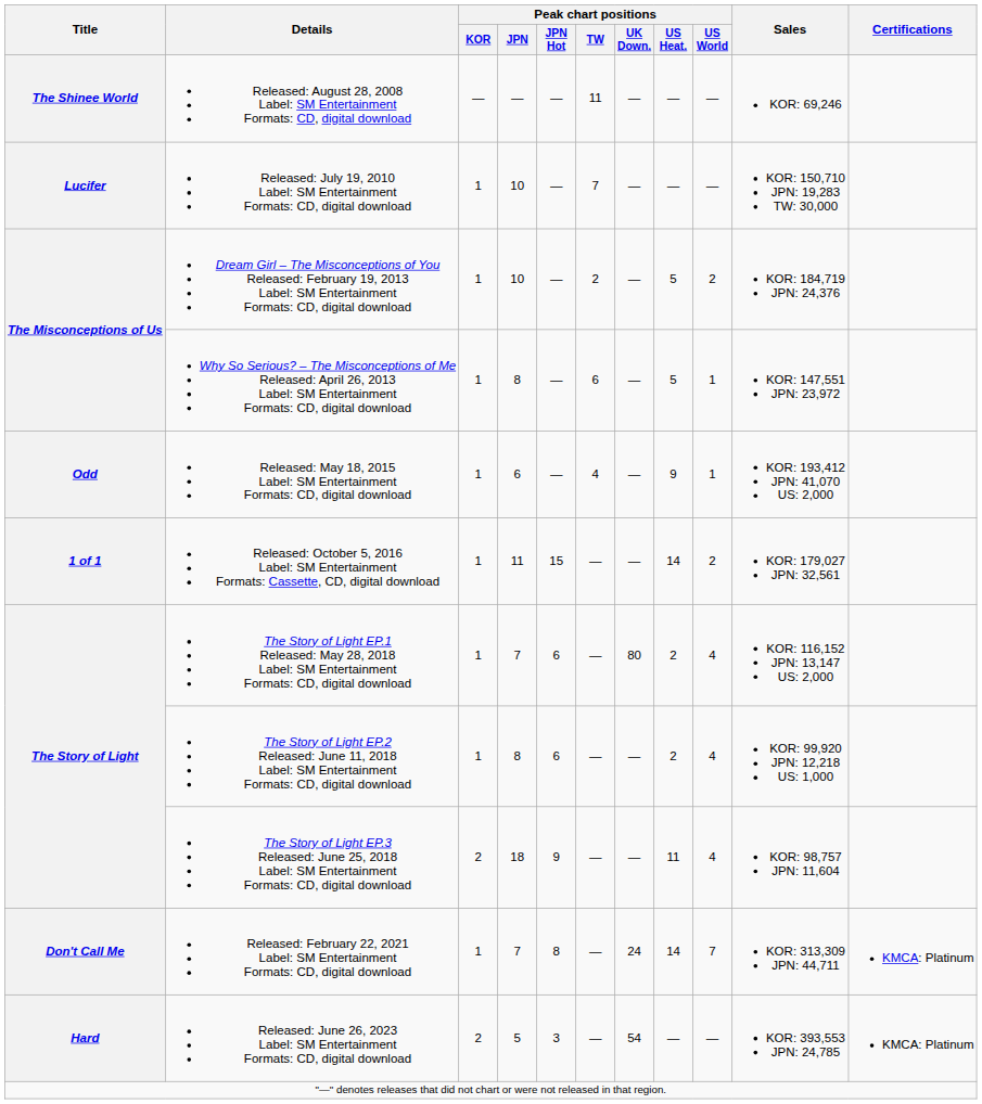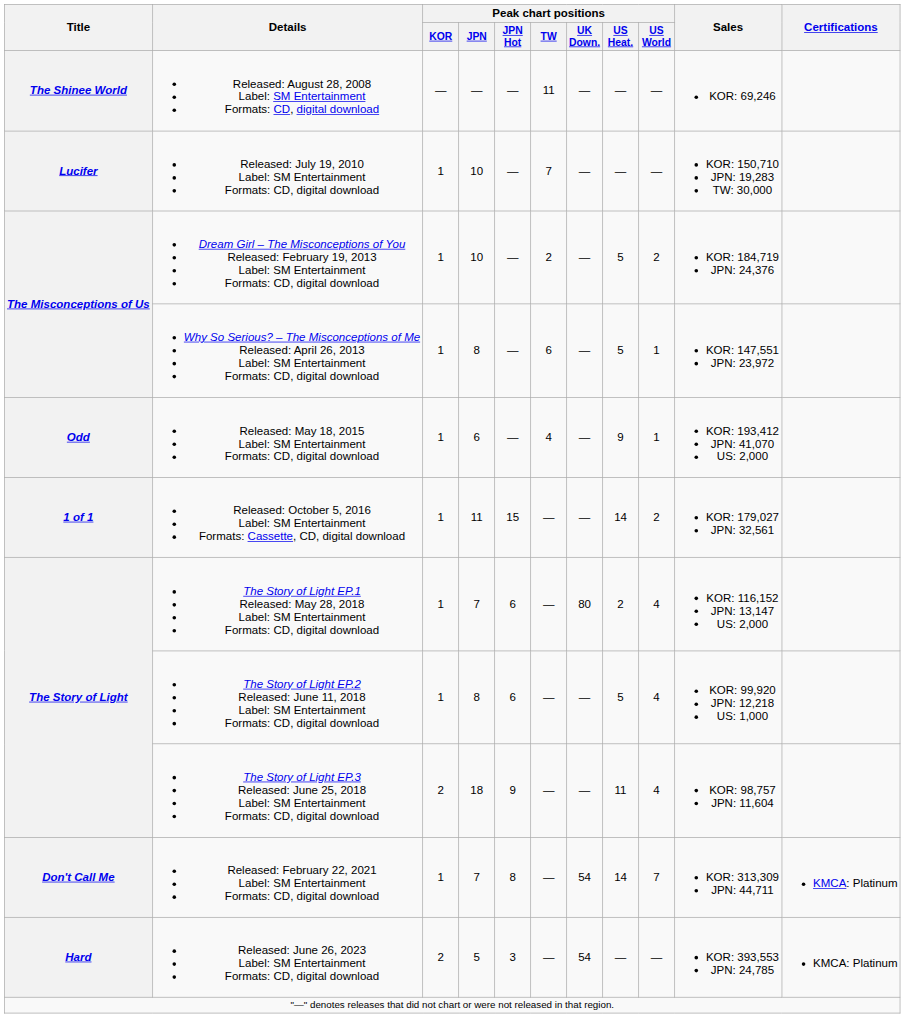row 10 | Peak chart positions / US Heat.: 2 -> 5
row 12 | Peak chart positions / UK Down.: 24 -> 54
